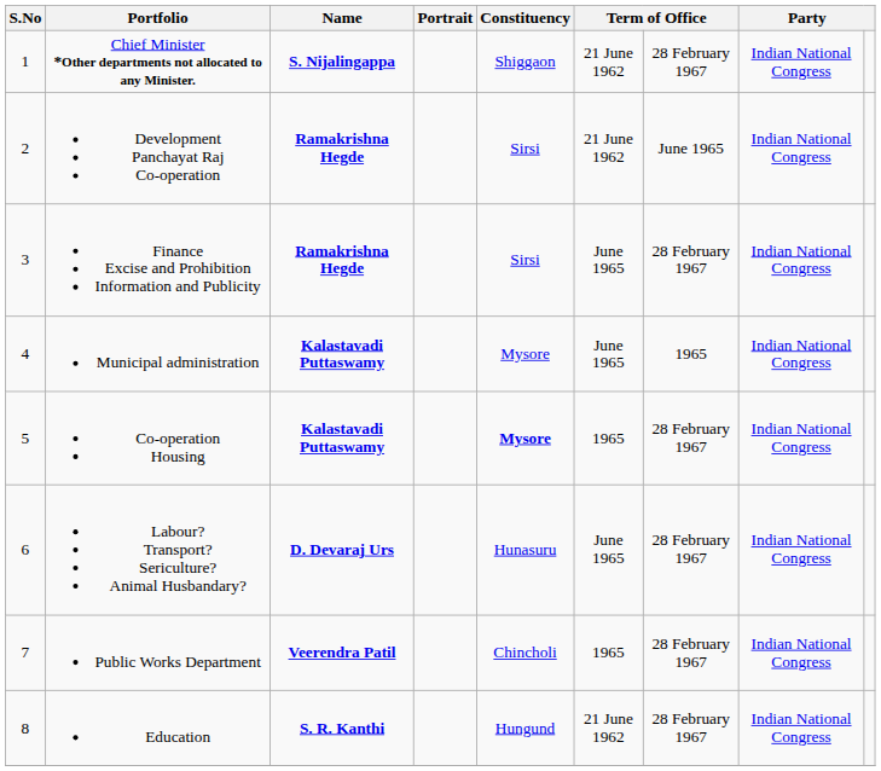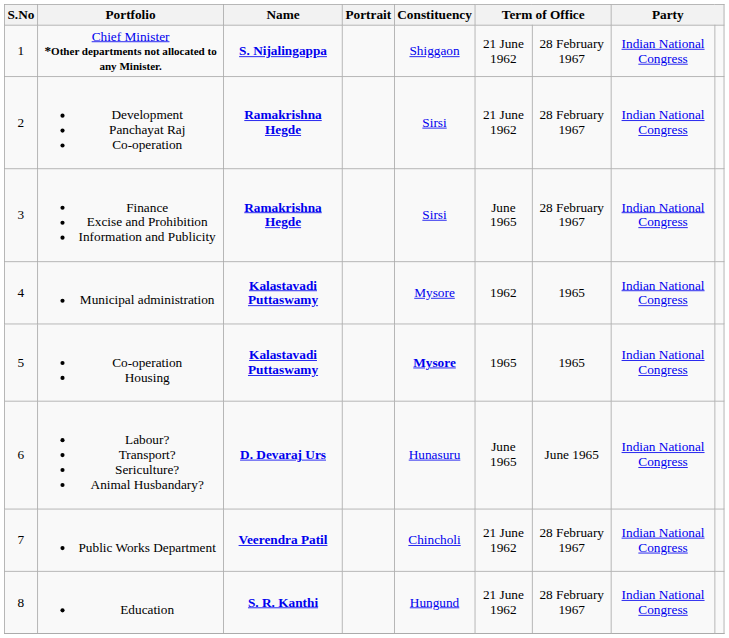Development Panchayat Raj Co-operation | column 7: June 1965 -> 28 February 1967
Municipal administration | column 6: June 1965 -> 1962
Co-operation Housing | column 7: 28 February 1967 -> 1965
Labour? Transport? Sericulture? Animal Husbandary? | column 7: 28 February 1967 -> June 1965
Public Works Department | column 6: 1965 -> 21 June 1962
